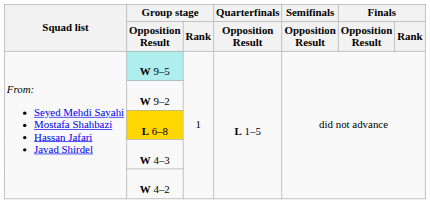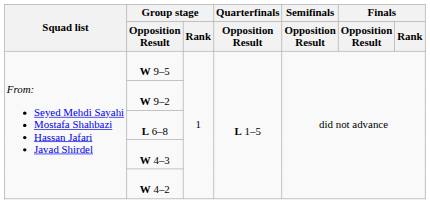W 9–5 | Group stage / Opposition Result: paleturquoise background -> no background
L 6–8 | Group stage / Opposition Result: gold background -> no background
